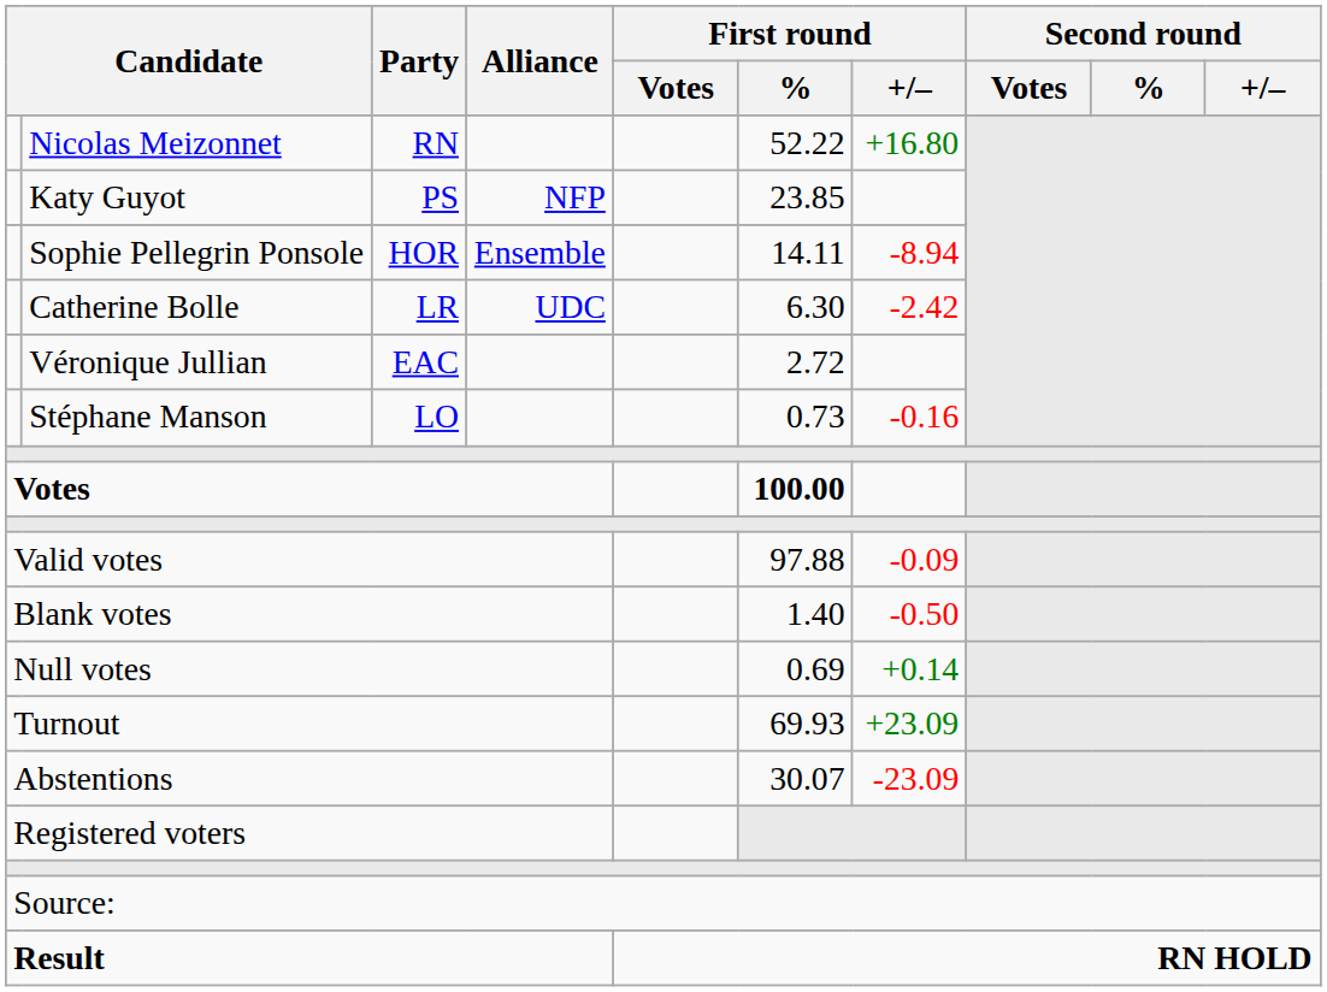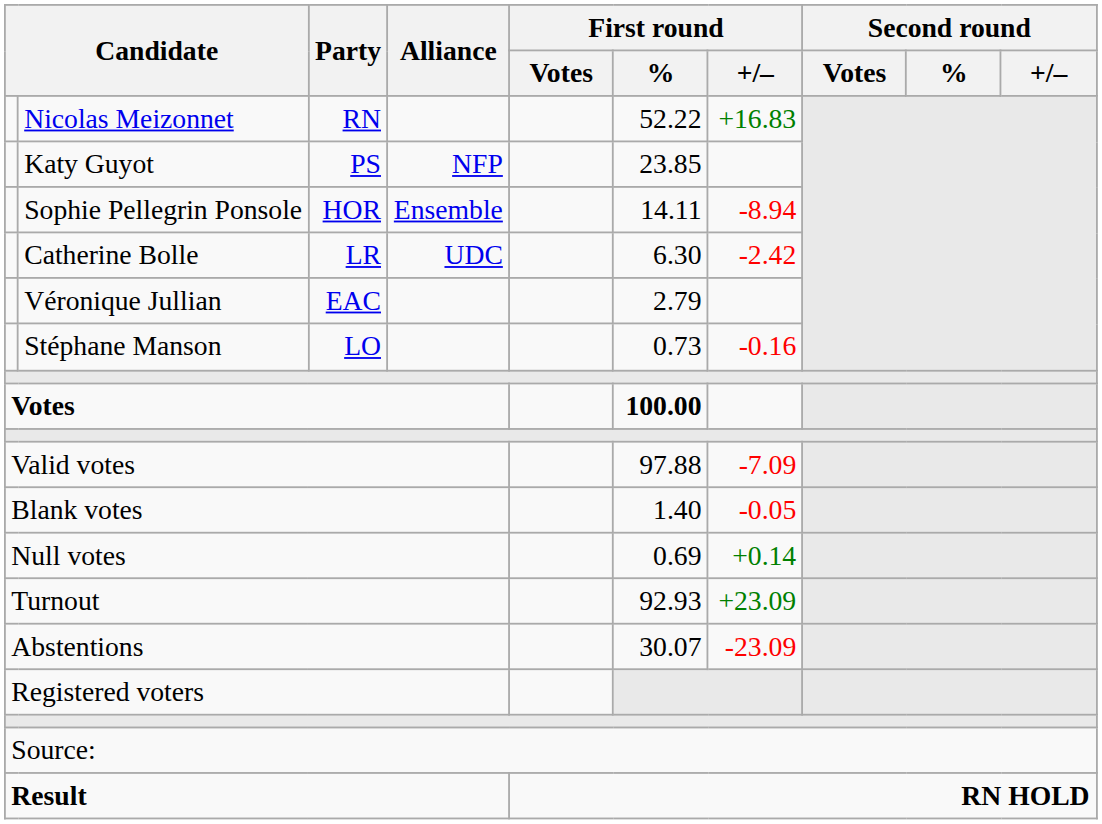Nicolas Meizonnet | First round / +/–: +16.80 -> +16.83
Véronique Jullian | First round / %: 2.72 -> 2.79
Valid votes | First round / +/–: -0.09 -> -7.09
Blank votes | First round / +/–: -0.50 -> -0.05
Turnout | First round / %: 69.93 -> 92.93
